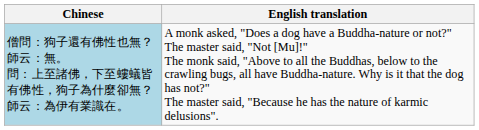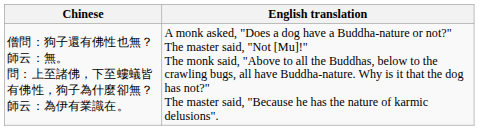row 2 | Chinese: lightblue background -> no background
